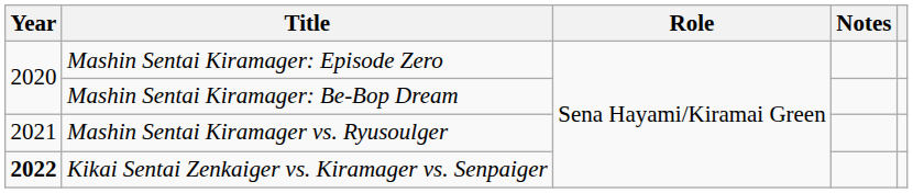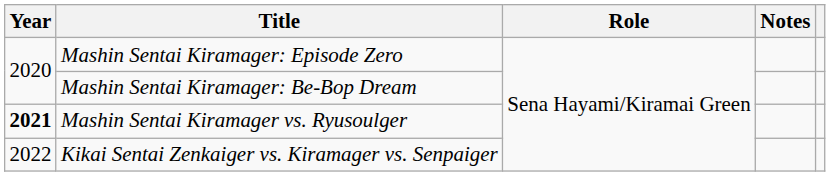Mashin Sentai Kiramager vs. Ryusoulger | Year: normal -> bold
Kikai Sentai Zenkaiger vs. Kiramager vs. Senpaiger | Year: bold -> normal
